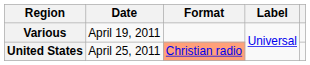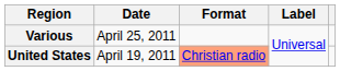Various | Date: April 19, 2011 -> April 25, 2011
United States | Date: April 25, 2011 -> April 19, 2011
